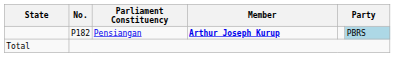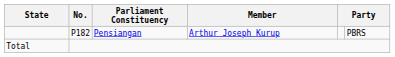row 2 | Member: bold -> normal
row 2 | column 6: lightblue background -> no background
